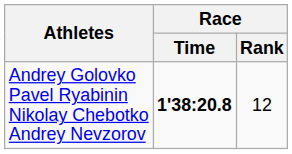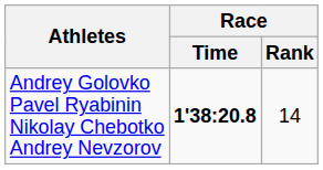row 3 | Race / Rank: 12 -> 14
